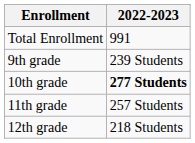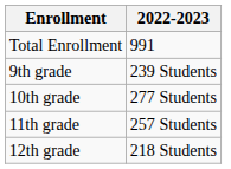10th grade | 2022-2023: bold -> normal
